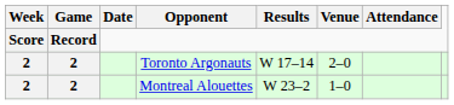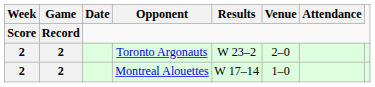Toronto Argonauts | Results: W 17–14 -> W 23–2
Montreal Alouettes | Results: W 23–2 -> W 17–14
